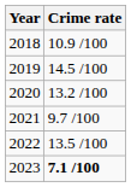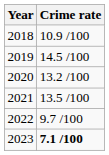2021 | Crime rate: 9.7 /100 -> 13.5 /100
2022 | Crime rate: 13.5 /100 -> 9.7 /100
